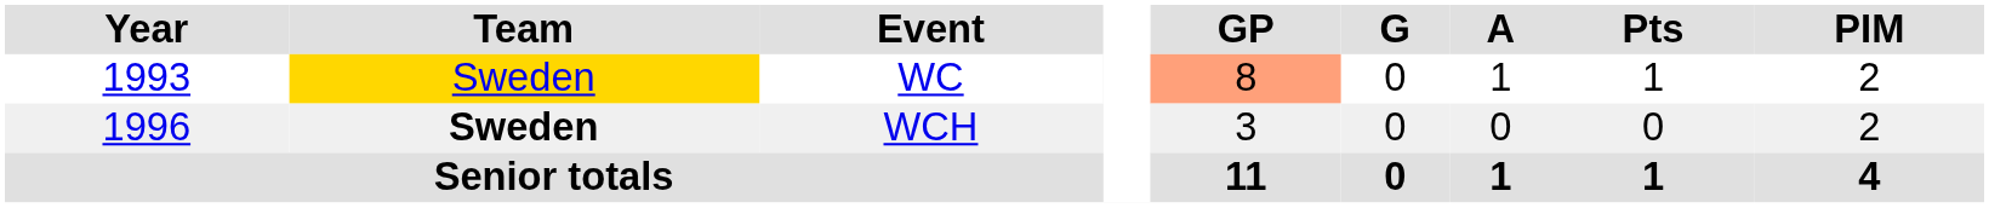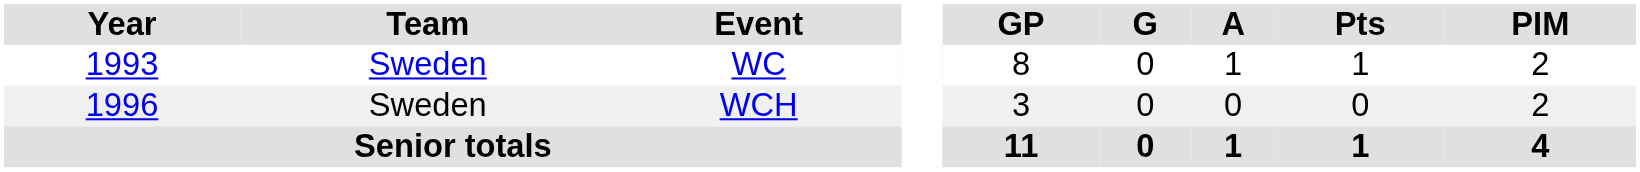WC | Team: gold background -> no background
WC | GP: lightsalmon background -> no background
WCH | Team: bold -> normal
